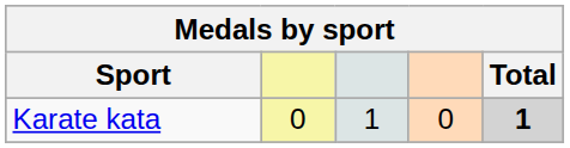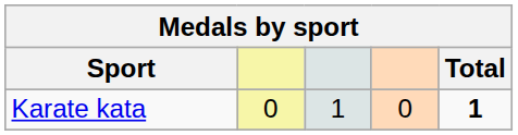Karate kata | Total: lightgrey background -> no background
